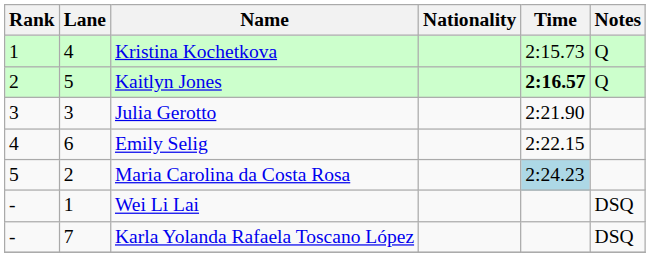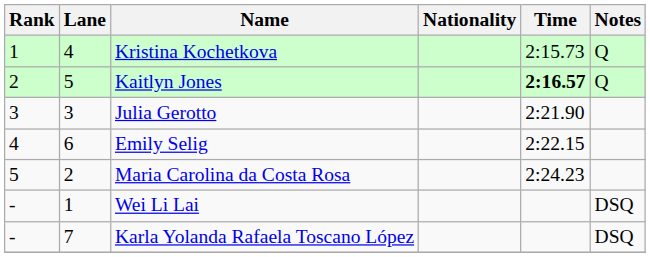Maria Carolina da Costa Rosa | Time: lightblue background -> no background
